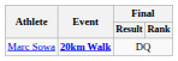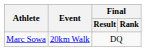Marc Sowa | Event: bold -> normal
